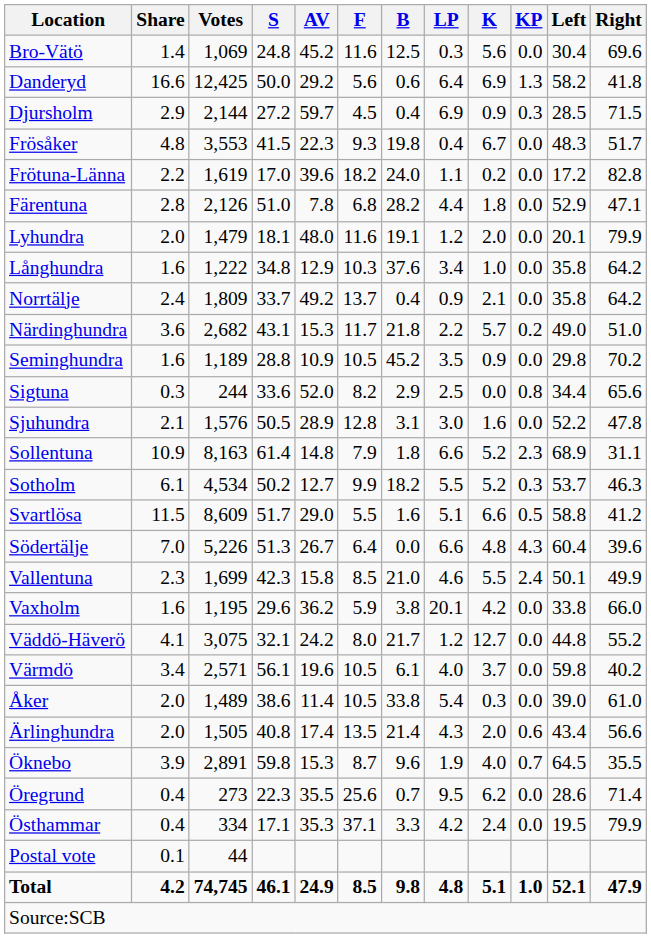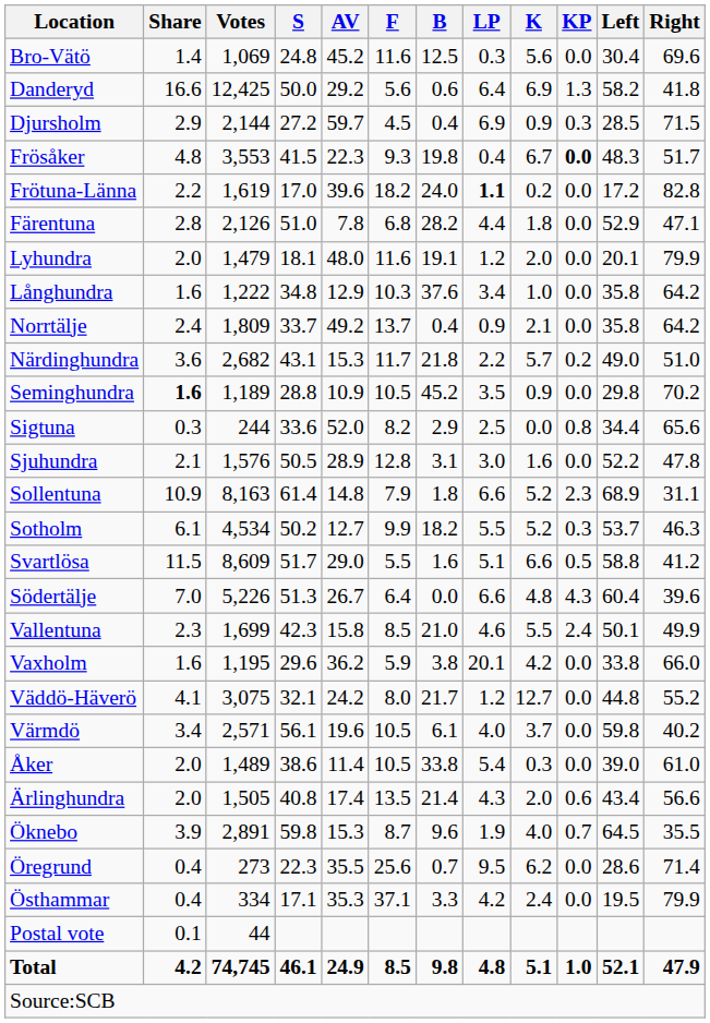Frösåker | KP: normal -> bold
Frötuna-Länna | LP: normal -> bold
Seminghundra | Share: normal -> bold
